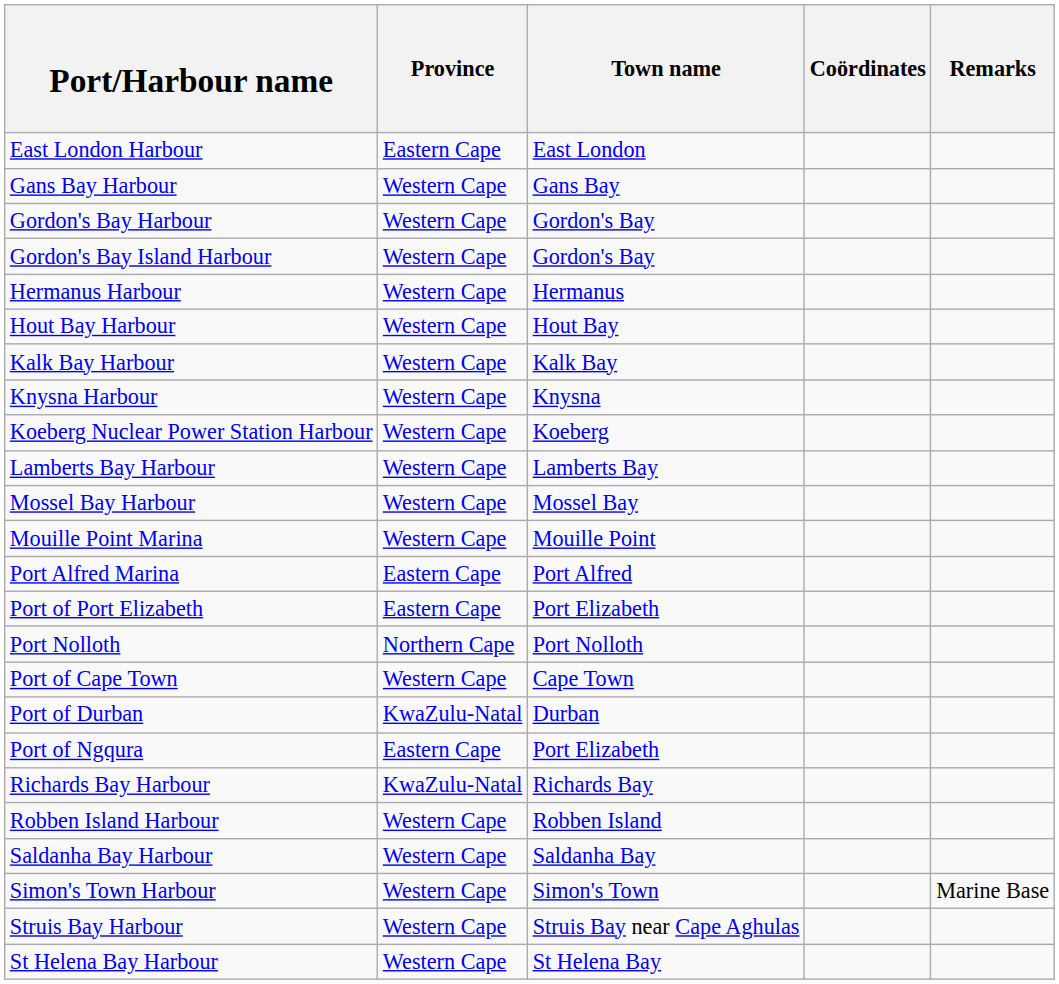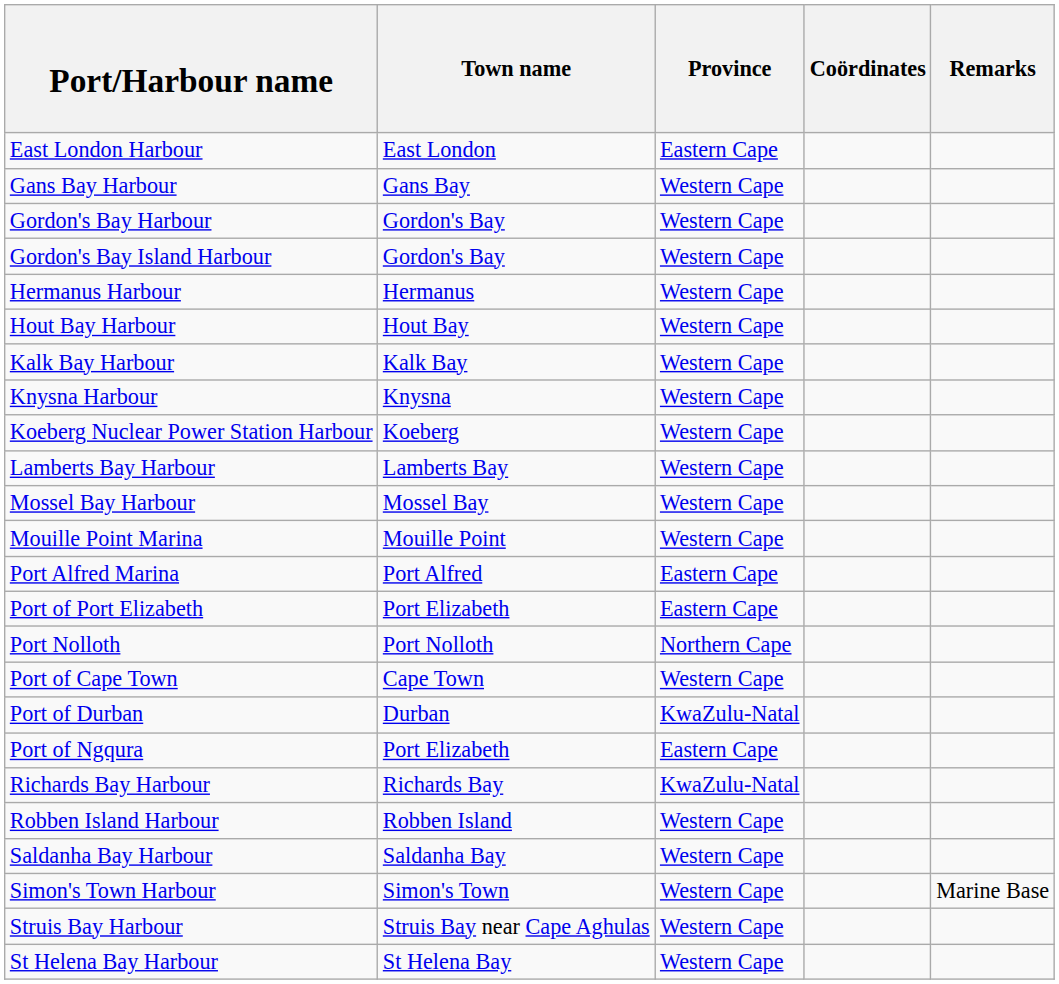columns swapped: Province <-> Town name
